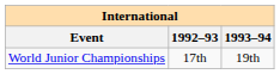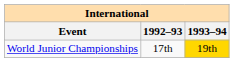World Junior Championships | 1993–94: no background -> gold background
